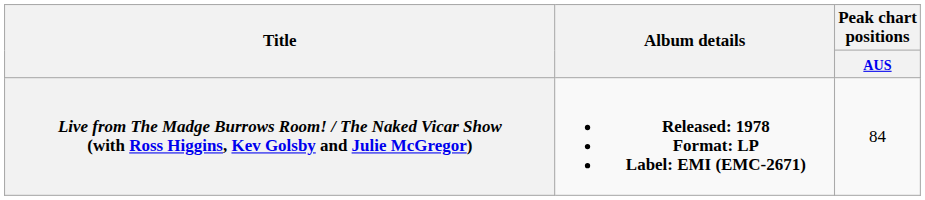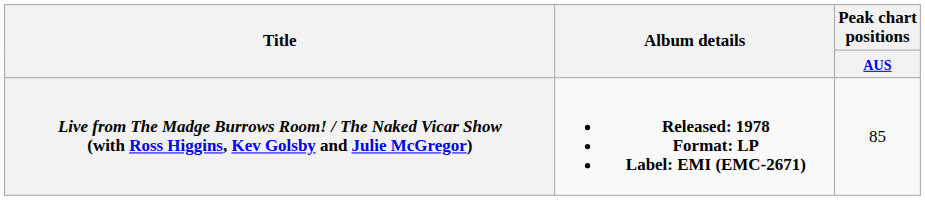row 3 | Peak chart positions / AUS: 84 -> 85
